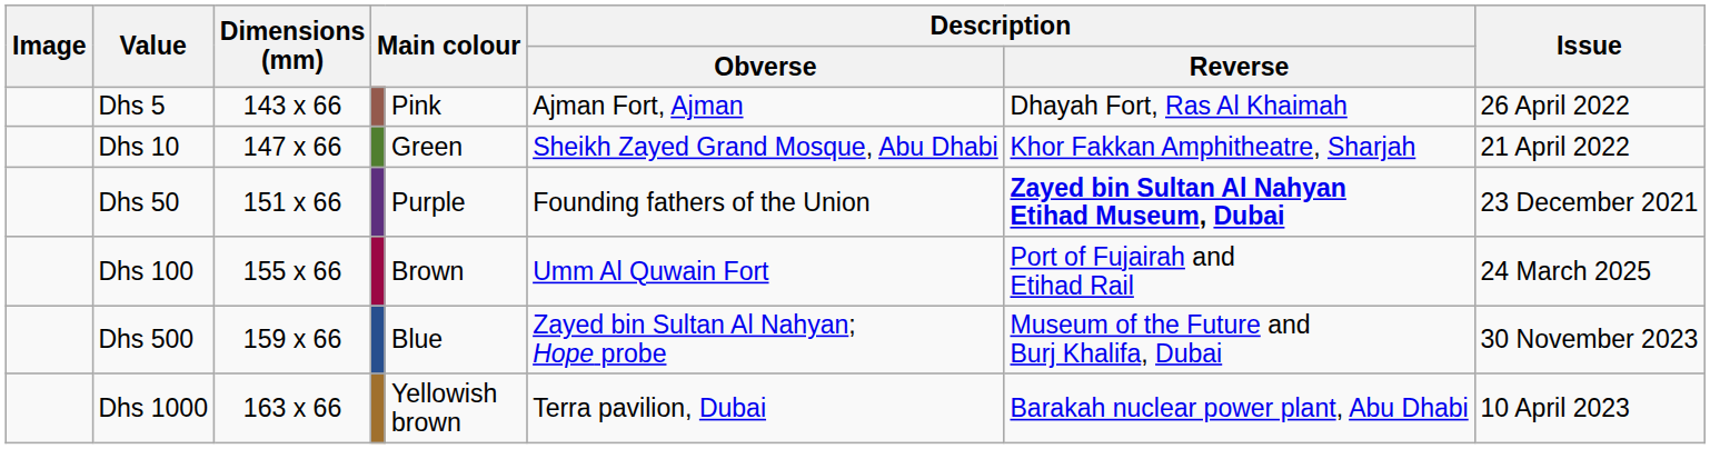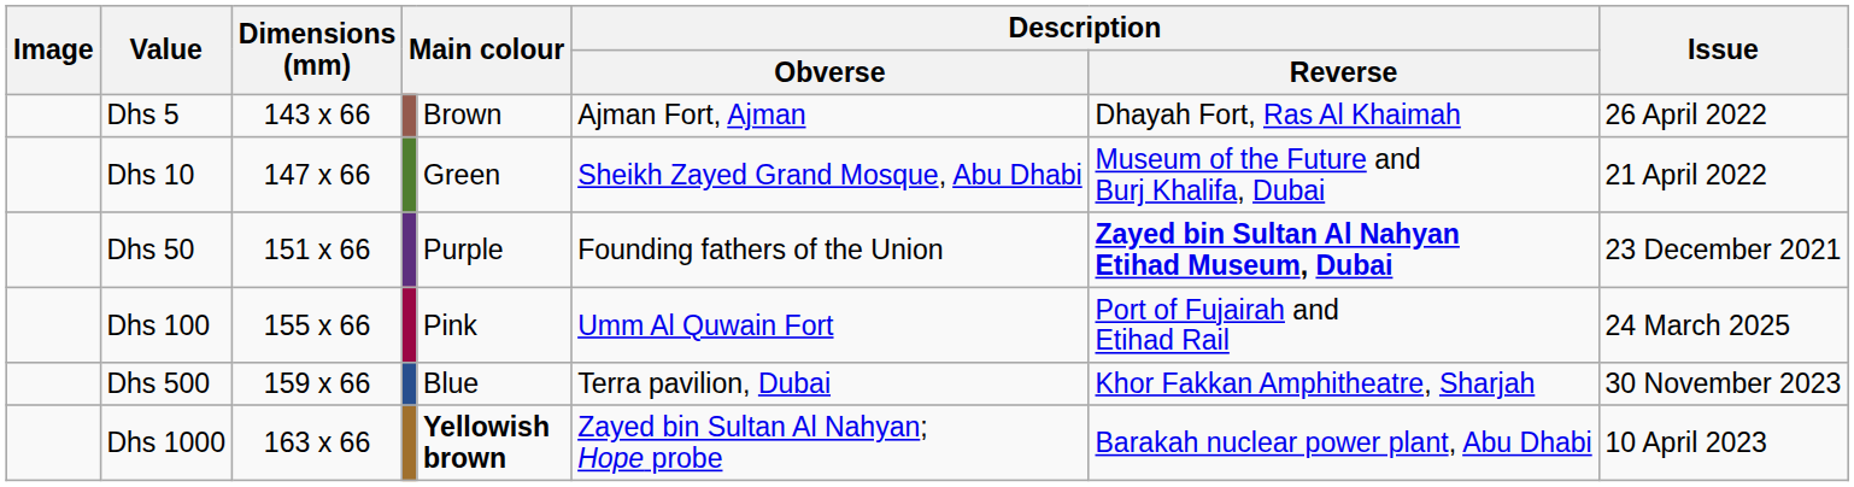Dhs 5 | column 5: Pink -> Brown
Dhs 10 | Description / Reverse: Khor Fakkan Amphitheatre, Sharjah -> Museum of the Future and Burj Khalifa, Dubai
Dhs 100 | column 5: Brown -> Pink
Dhs 500 | Description / Obverse: Zayed bin Sultan Al Nahyan; Hope probe -> Terra pavilion, Dubai
Dhs 500 | Description / Reverse: Museum of the Future and Burj Khalifa, Dubai -> Khor Fakkan Amphitheatre, Sharjah
Dhs 1000 | column 5: normal -> bold
Dhs 1000 | Description / Obverse: Terra pavilion, Dubai -> Zayed bin Sultan Al Nahyan; Hope probe
